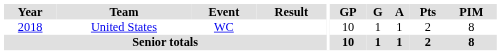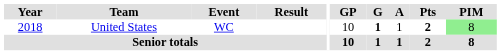United States | G: normal -> bold
United States | Pts: normal -> bold
United States | PIM: no background -> lightgreen background
